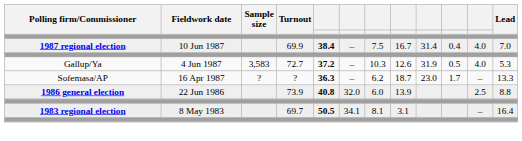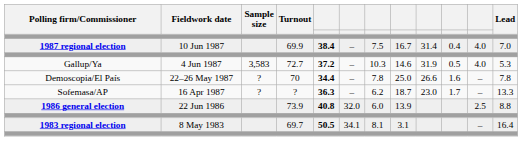Gallup/Ya | column 8: 12.6 -> 14.6
+ row: Demoscopia/El País | 22–26 May 1987 | ? | 70 | 34.4 | – | 7.8 | 25.0 | 26.6 | 1.6 | – | 7.8
